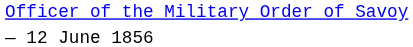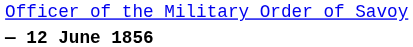— 12 June 1856 | column 1: normal -> bold
